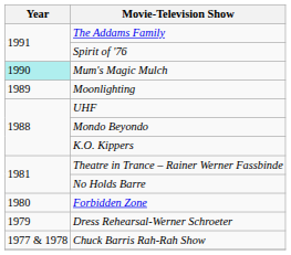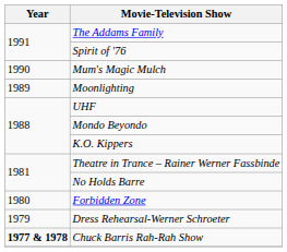Mum's Magic Mulch | Year: paleturquoise background -> no background
Chuck Barris Rah-Rah Show | Year: normal -> bold
